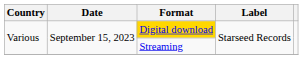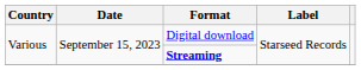Digital download | Format: gold background -> no background
Streaming | Format: normal -> bold
